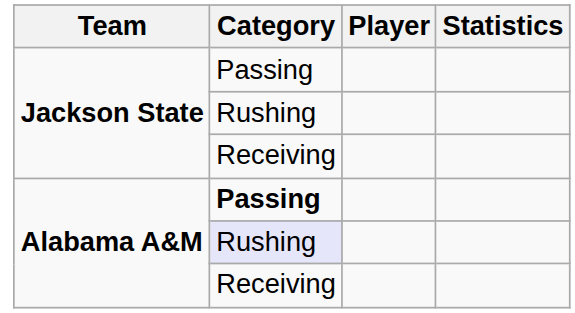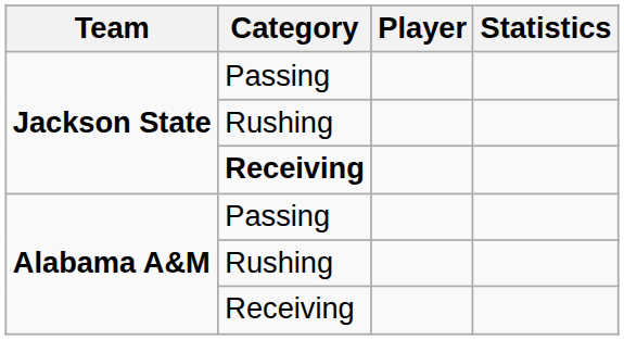Jackson State / Receiving | Category: normal -> bold
Alabama A&M / Passing | Category: bold -> normal
Alabama A&M / Rushing | Category: lavender background -> no background
